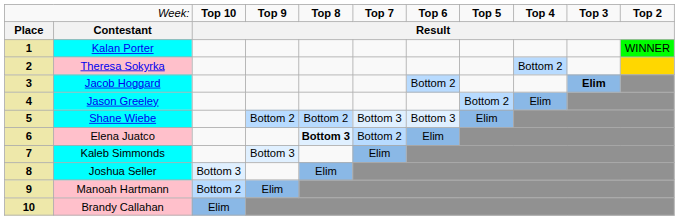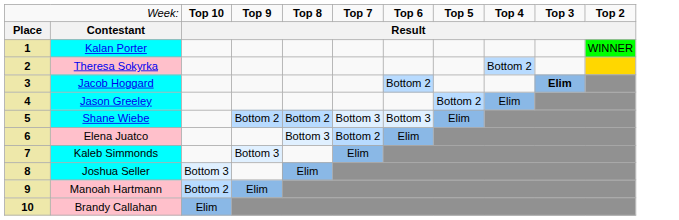Elena Juatco | column 5: bold -> normal
